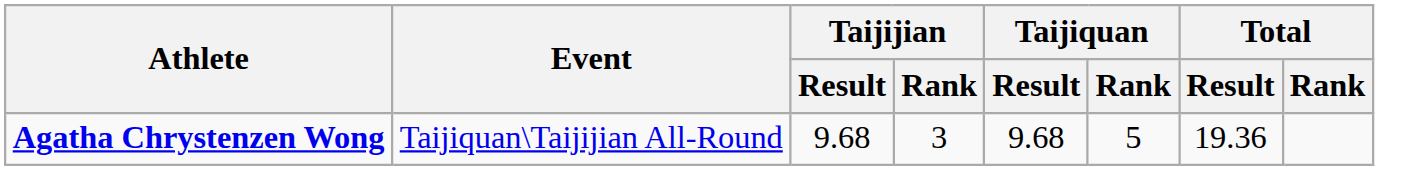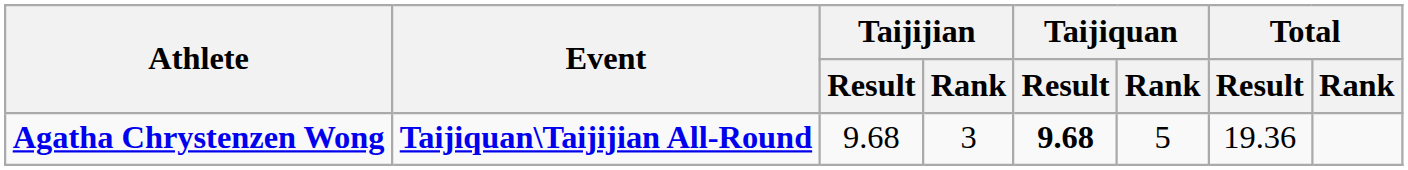row 3 | Event: normal -> bold
row 3 | Taijiquan / Result: normal -> bold
